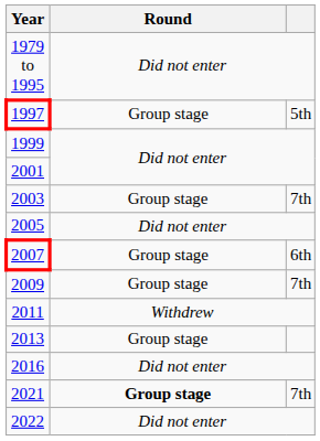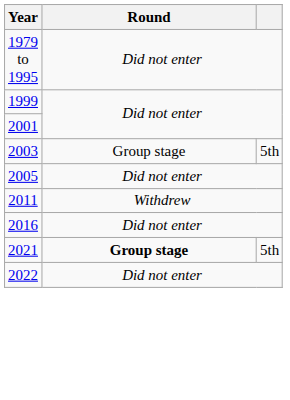- row: 1997 | Group stage | 5th
2003 | column 3: 7th -> 5th
- row: 2007 | Group stage | 6th
- row: 2009 | Group stage | 7th
- row: 2013 | Group stage
2021 | column 3: 7th -> 5th
